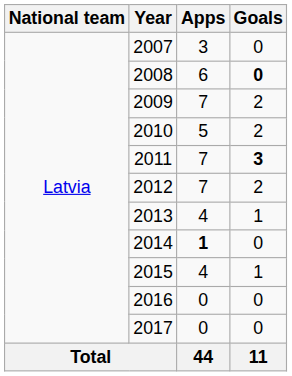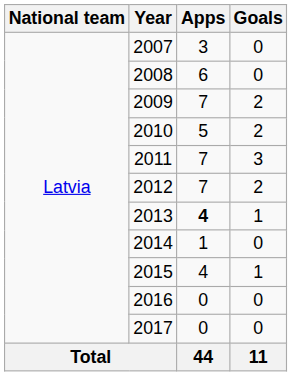2008 | Goals: bold -> normal
2011 | Goals: bold -> normal
2013 | Apps: normal -> bold
2014 | Apps: bold -> normal
